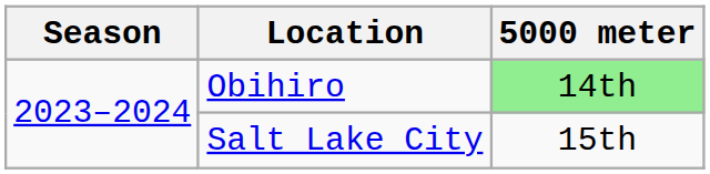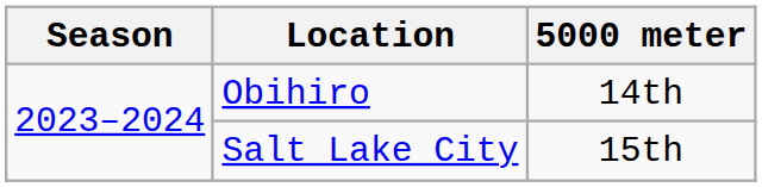Obihiro | 5000 meter: lightgreen background -> no background
